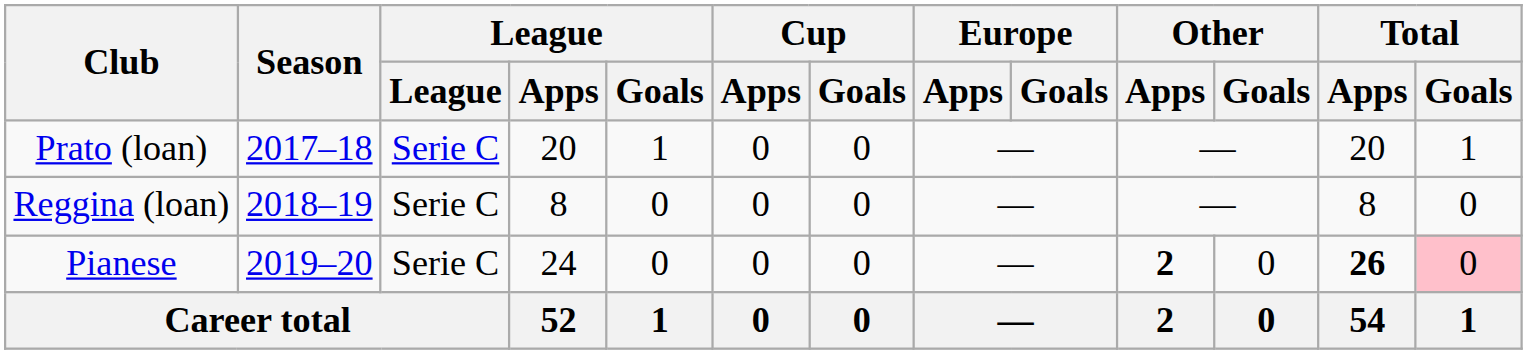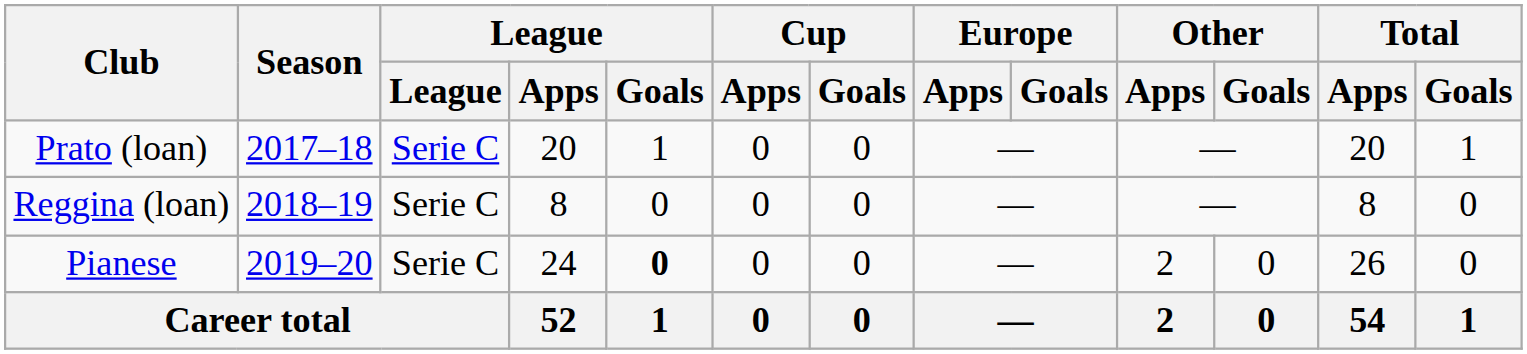Pianese | League / Goals: normal -> bold
Pianese | Other / Apps: bold -> normal
Pianese | Total / Apps: bold -> normal
Pianese | Total / Goals: pink background -> no background
